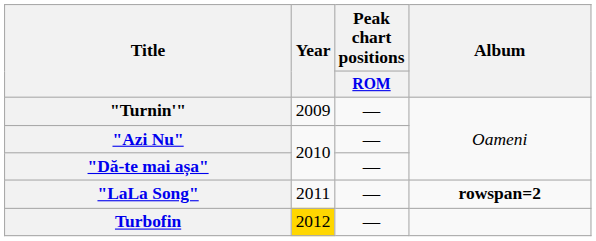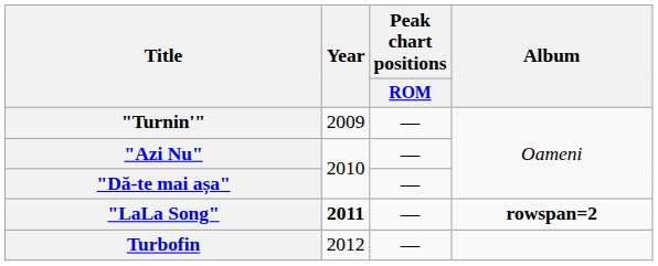"LaLa Song" | Year: normal -> bold
Turbofin | Year: gold background -> no background
